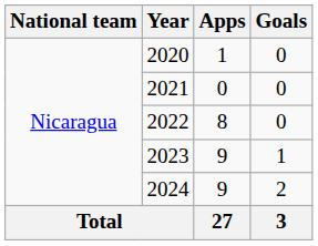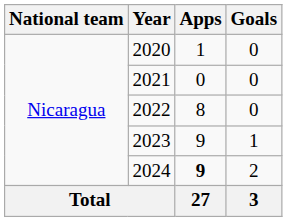2024 | Apps: normal -> bold
